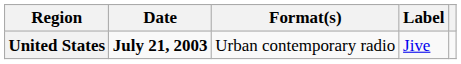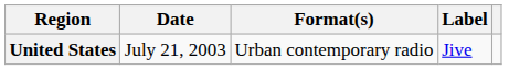United States | Date: bold -> normal
